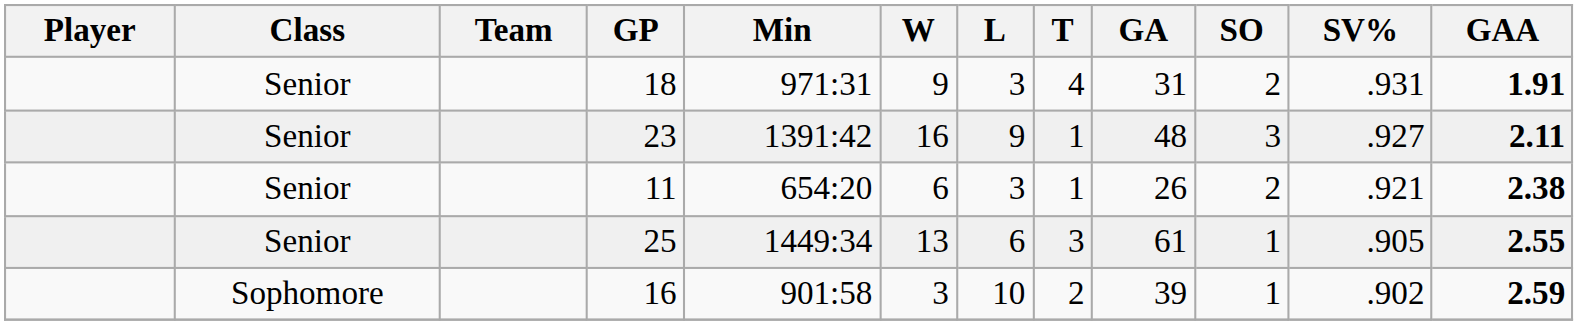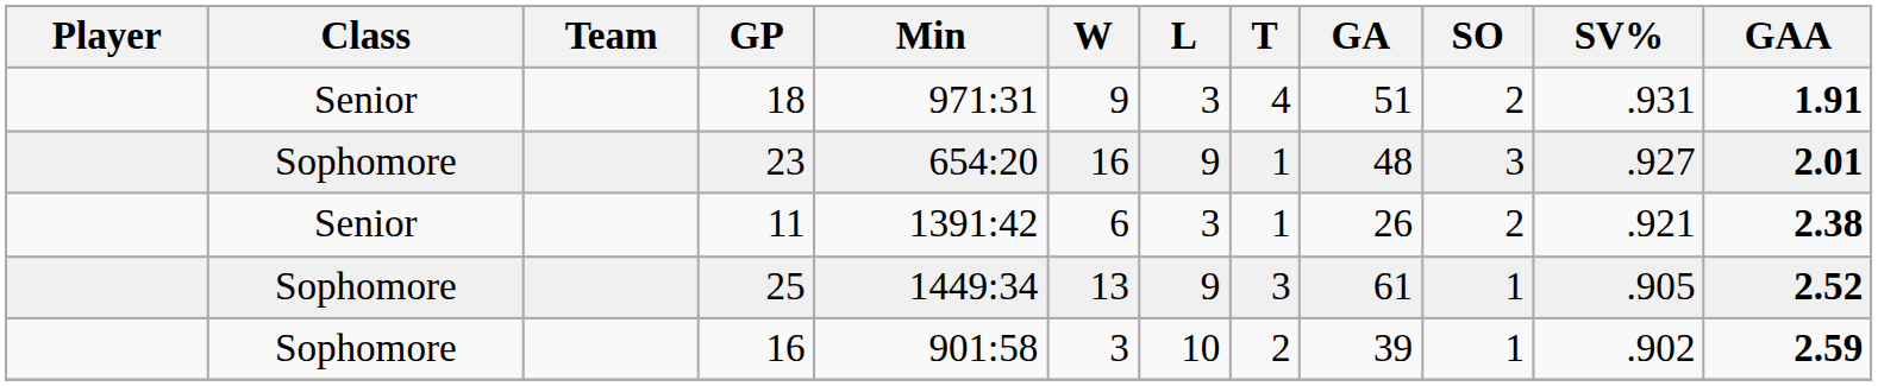18 | GA: 31 -> 51
23 | Class: Senior -> Sophomore
23 | Min: 1391:42 -> 654:20
23 | GAA: 2.11 -> 2.01
11 | Min: 654:20 -> 1391:42
25 | Class: Senior -> Sophomore
25 | L: 6 -> 9
25 | GAA: 2.55 -> 2.52
